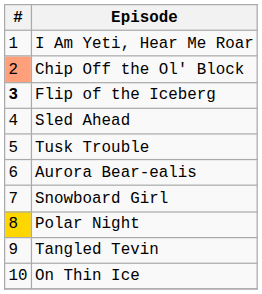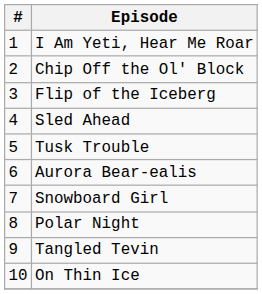Chip Off the Ol' Block | #: lightsalmon background -> no background
Flip of the Iceberg | #: bold -> normal
Polar Night | #: gold background -> no background
